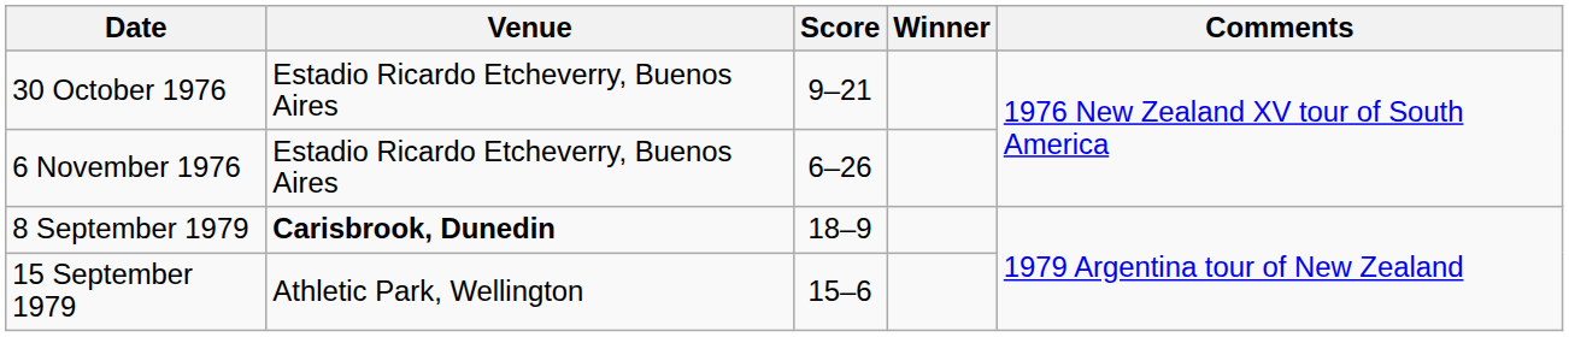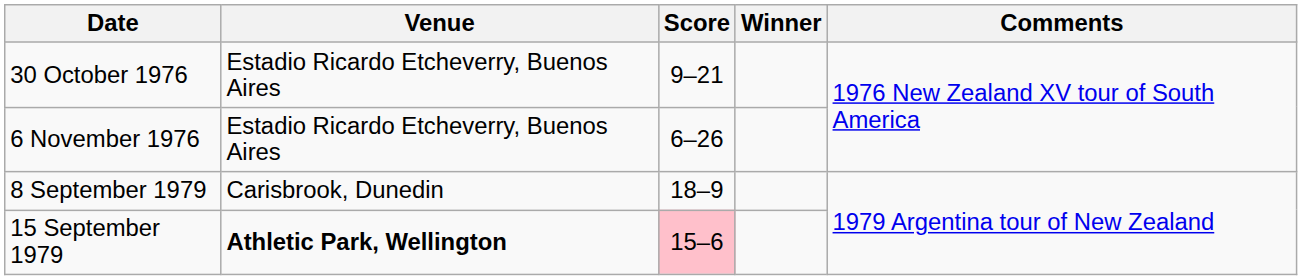8 September 1979 | Venue: bold -> normal
15 September 1979 | Venue: normal -> bold
15 September 1979 | Score: no background -> pink background
